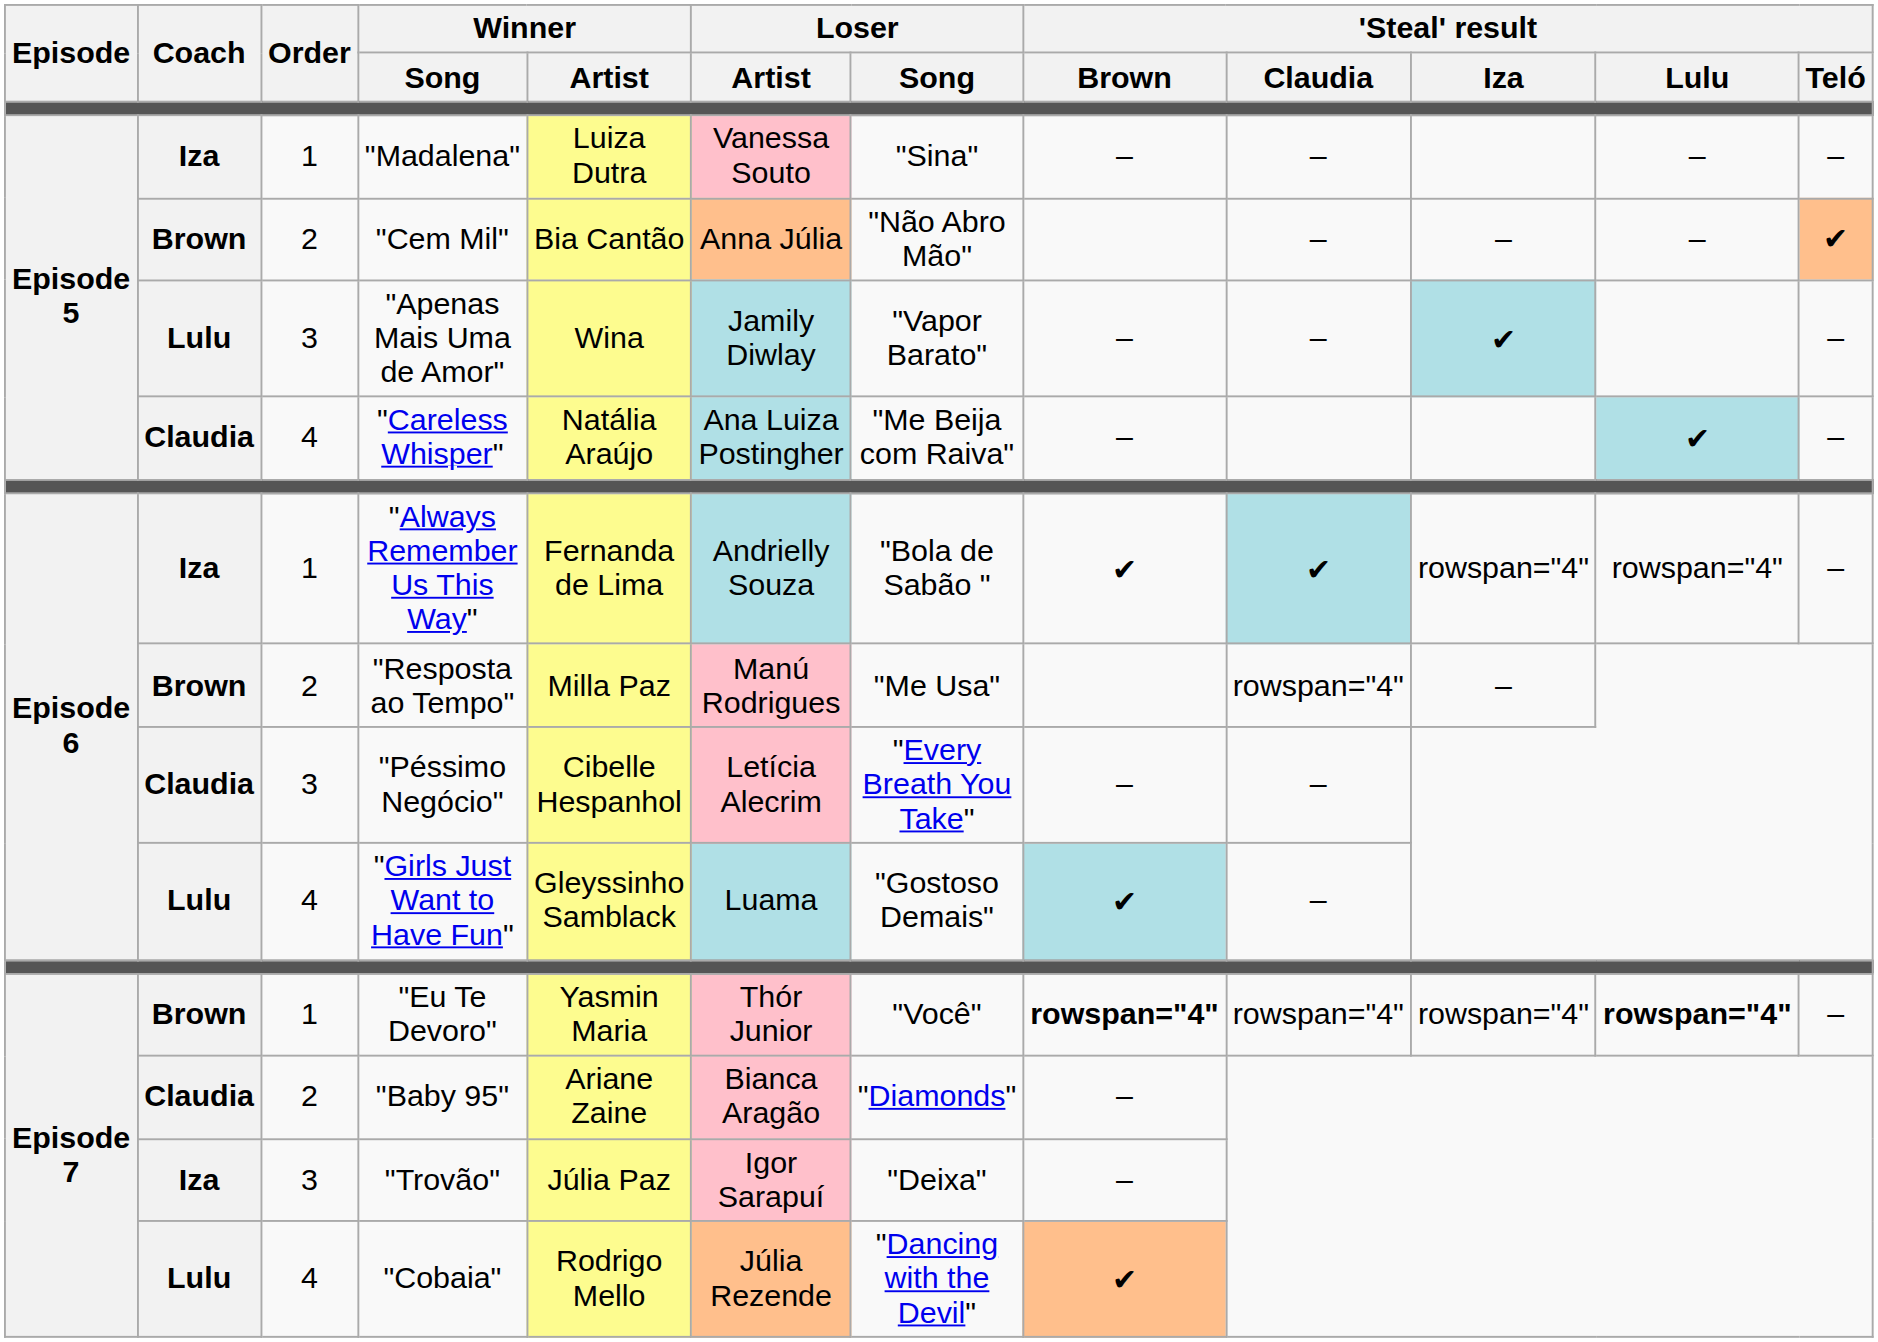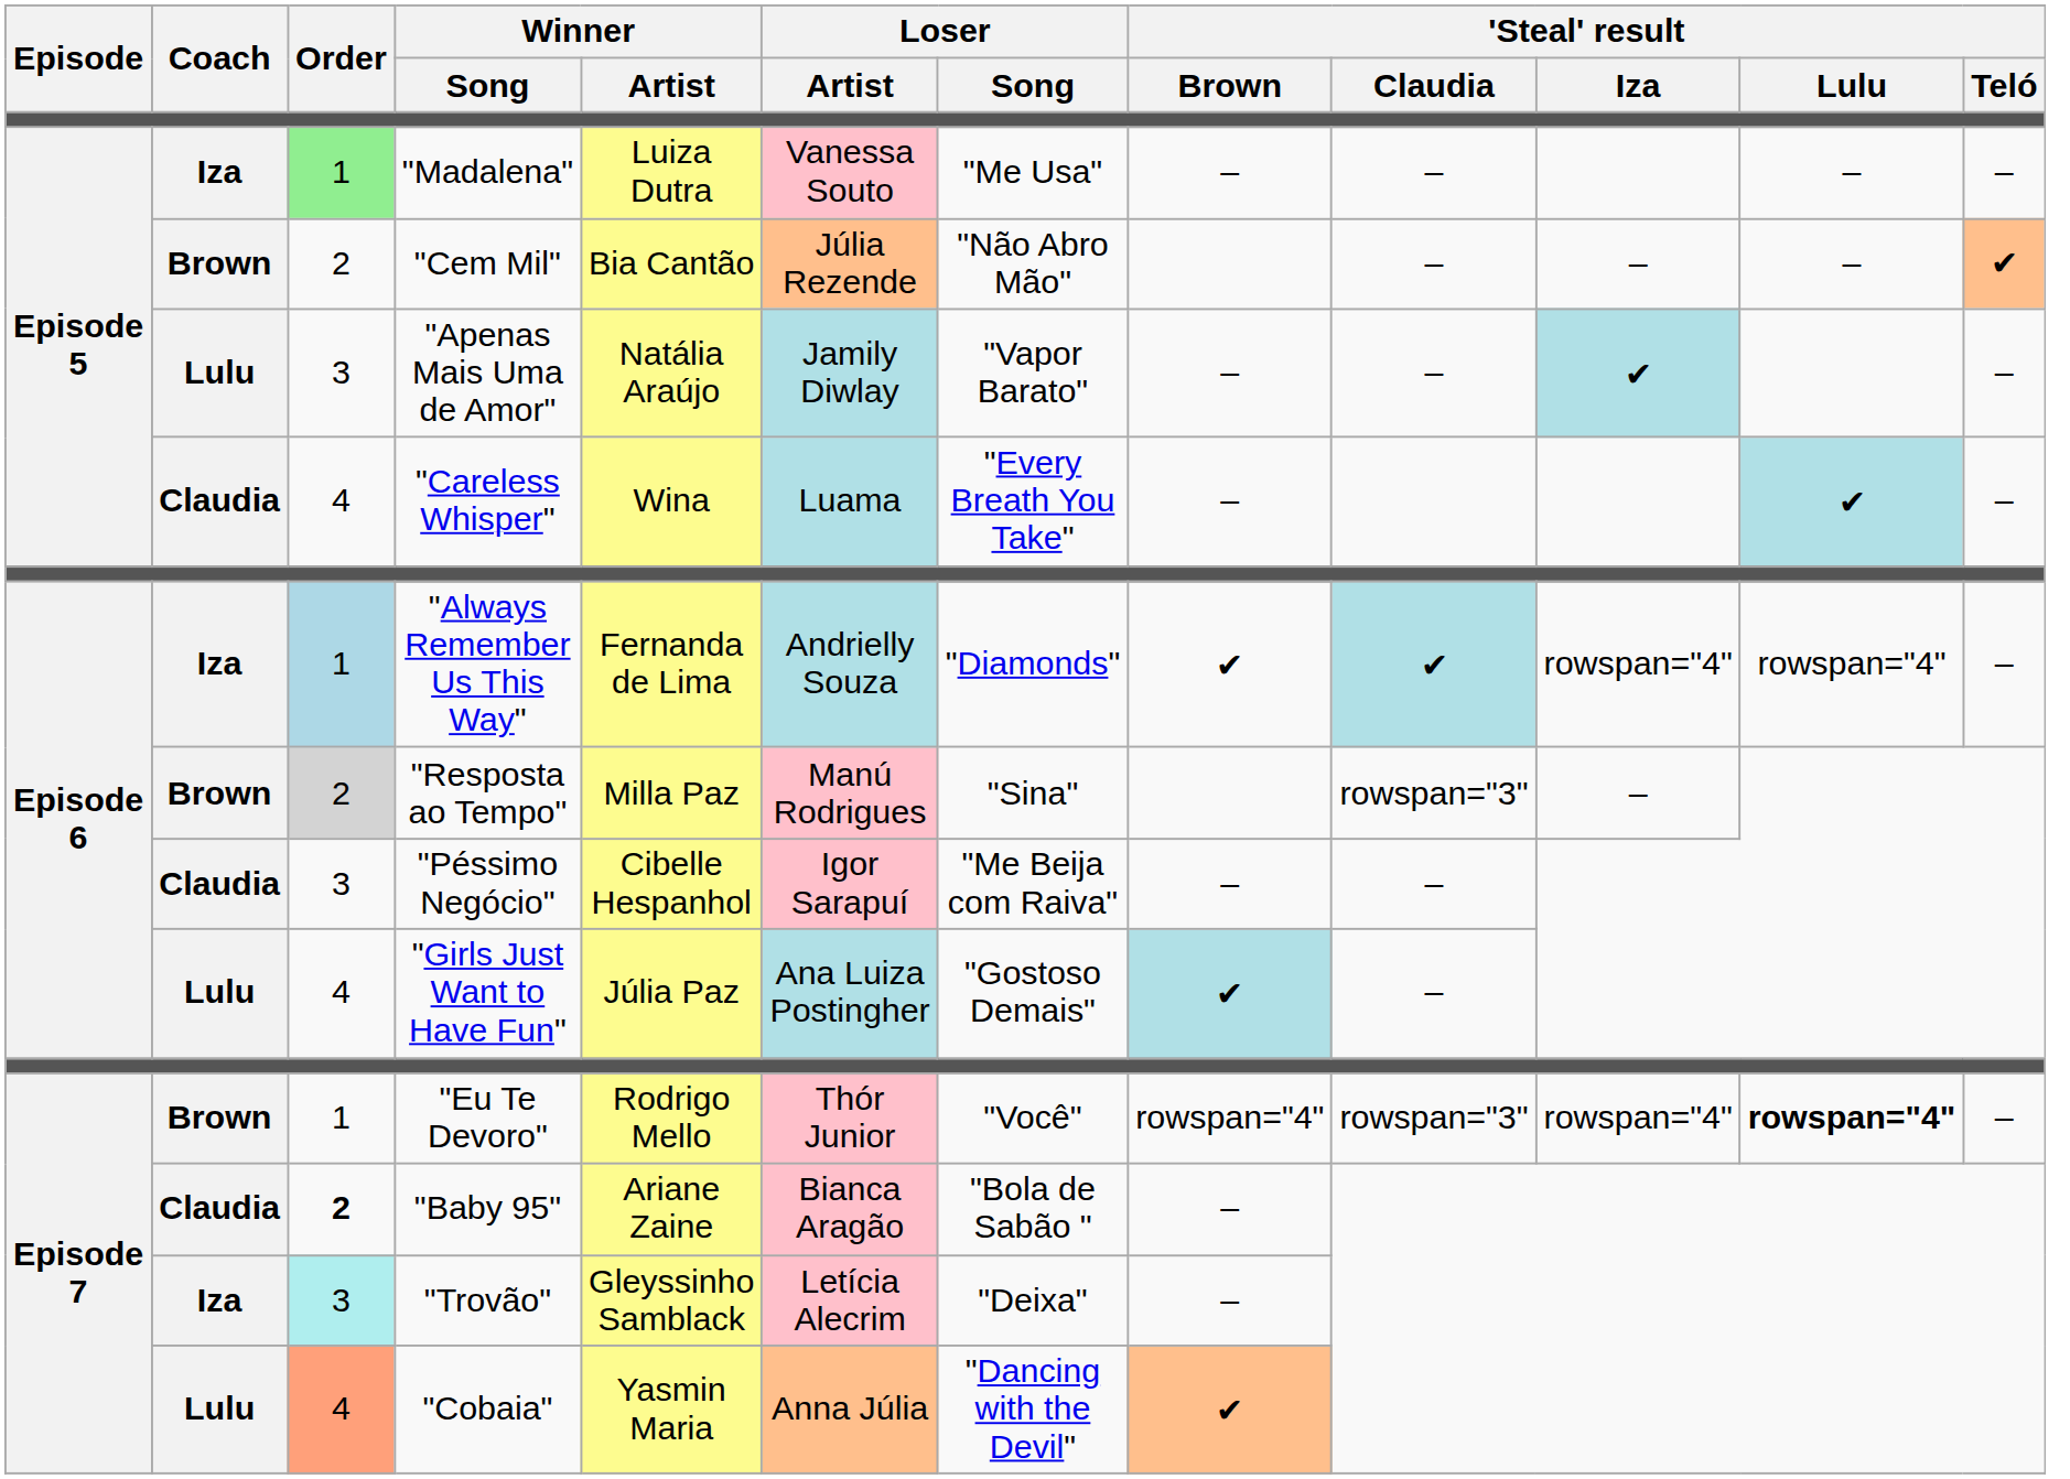"Madalena" | Order: no background -> lightgreen background
"Madalena" | Loser / Song: "Sina" -> "Me Usa"
"Cem Mil" | Loser / Artist: Anna Júlia -> Júlia Rezende
"Apenas Mais Uma de Amor" | Winner / Artist: Wina -> Natália Araújo
"Careless Whisper" | Winner / Artist: Natália Araújo -> Wina
"Careless Whisper" | Loser / Artist: Ana Luiza Postingher -> Luama
"Careless Whisper" | Loser / Song: "Me Beija com Raiva" -> "Every Breath You Take"
"Always Remember Us This Way" | Order: no background -> lightblue background
"Always Remember Us This Way" | Loser / Song: "Bola de Sabão " -> "Diamonds"
"Resposta ao Tempo" | Order: no background -> lightgrey background
"Resposta ao Tempo" | Loser / Song: "Me Usa" -> "Sina"
"Resposta ao Tempo" | 'Steal' result / Claudia: rowspan="4" -> rowspan="3"
"Péssimo Negócio" | Loser / Artist: Letícia Alecrim -> Igor Sarapuí
"Péssimo Negócio" | Loser / Song: "Every Breath You Take" -> "Me Beija com Raiva"
"Girls Just Want to Have Fun" | Winner / Artist: Gleyssinho Samblack -> Júlia Paz
"Girls Just Want to Have Fun" | Loser / Artist: Luama -> Ana Luiza Postingher
"Eu Te Devoro" | Winner / Artist: Yasmin Maria -> Rodrigo Mello
"Eu Te Devoro" | 'Steal' result / Brown: bold -> normal
"Eu Te Devoro" | 'Steal' result / Claudia: rowspan="4" -> rowspan="3"
"Baby 95" | Order: normal -> bold
"Baby 95" | Loser / Song: "Diamonds" -> "Bola de Sabão "
"Trovão" | Order: no background -> paleturquoise background
"Trovão" | Winner / Artist: Júlia Paz -> Gleyssinho Samblack
"Trovão" | Loser / Artist: Igor Sarapuí -> Letícia Alecrim
"Cobaia" | Order: no background -> lightsalmon background
"Cobaia" | Winner / Artist: Rodrigo Mello -> Yasmin Maria
"Cobaia" | Loser / Artist: Júlia Rezende -> Anna Júlia
